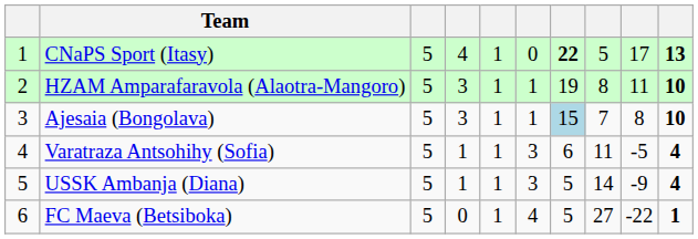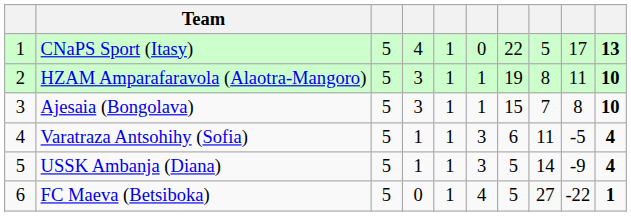CNaPS Sport (Itasy) | column 7: bold -> normal
Ajesaia (Bongolava) | column 7: lightblue background -> no background
